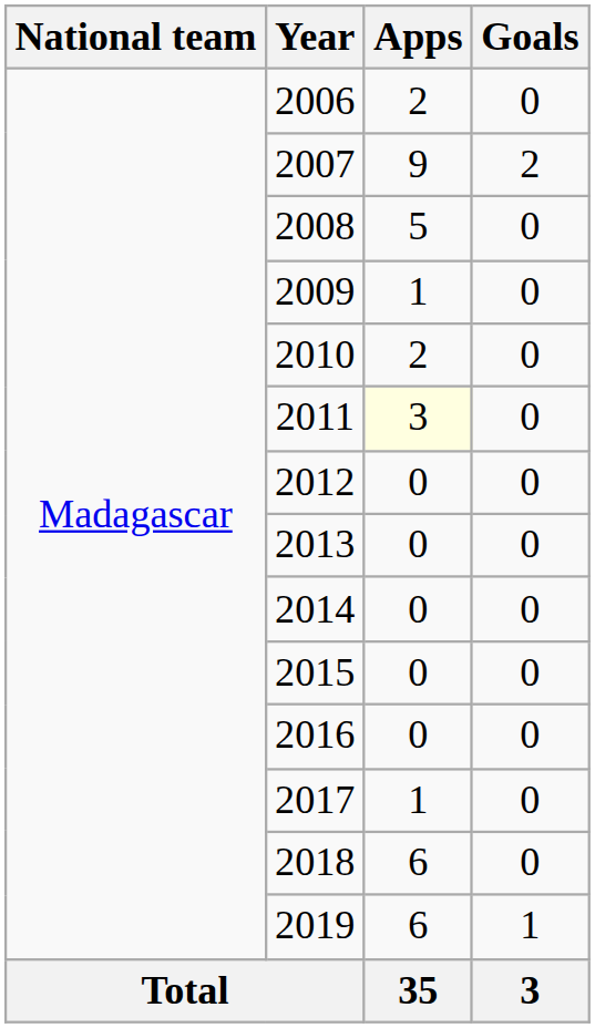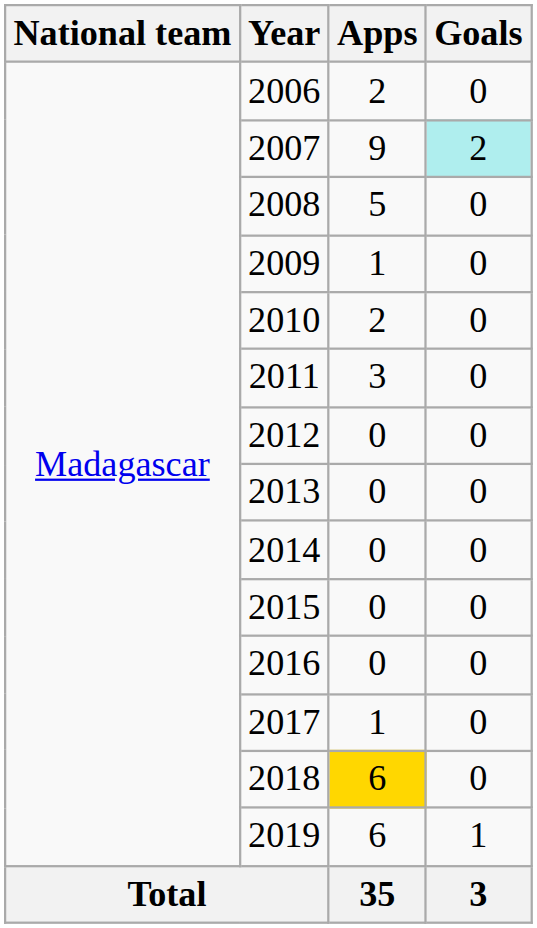2007 | Goals: no background -> paleturquoise background
2011 | Apps: lightyellow background -> no background
2018 | Apps: no background -> gold background
